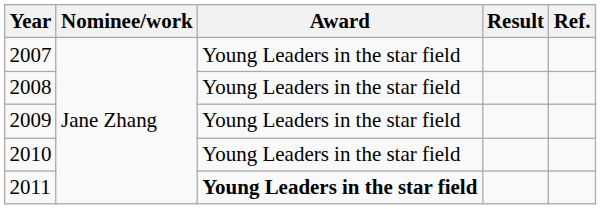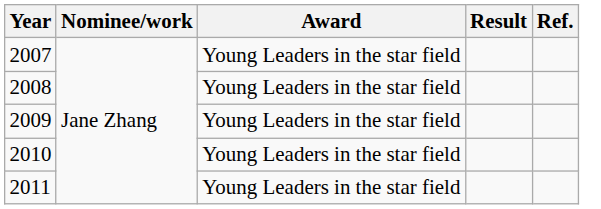2011 | Award: bold -> normal
